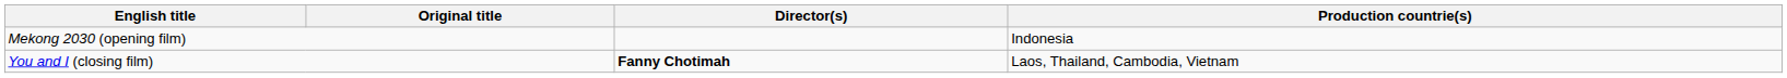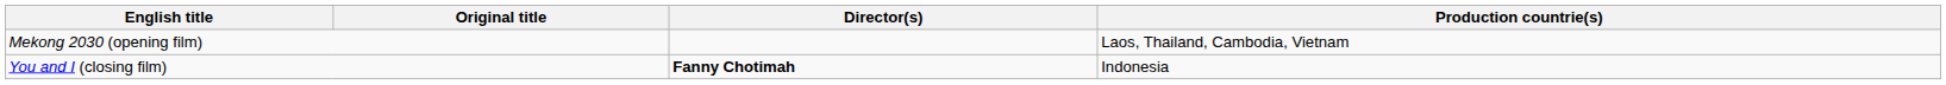Mekong 2030 (opening film) | Production countrie(s): Indonesia -> Laos, Thailand, Cambodia, Vietnam
You and I (closing film) | Production countrie(s): Laos, Thailand, Cambodia, Vietnam -> Indonesia
